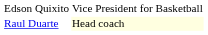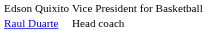Raul Duarte | column 2: lightyellow background -> no background
